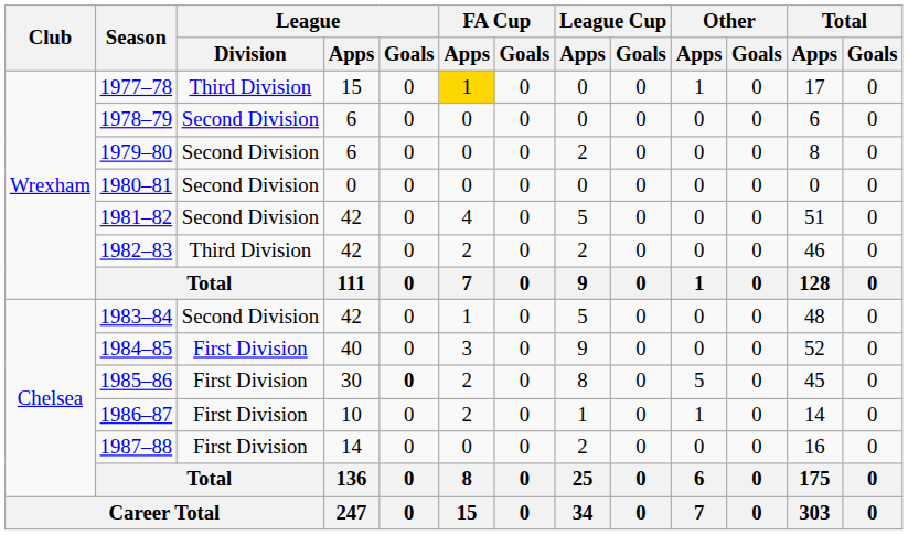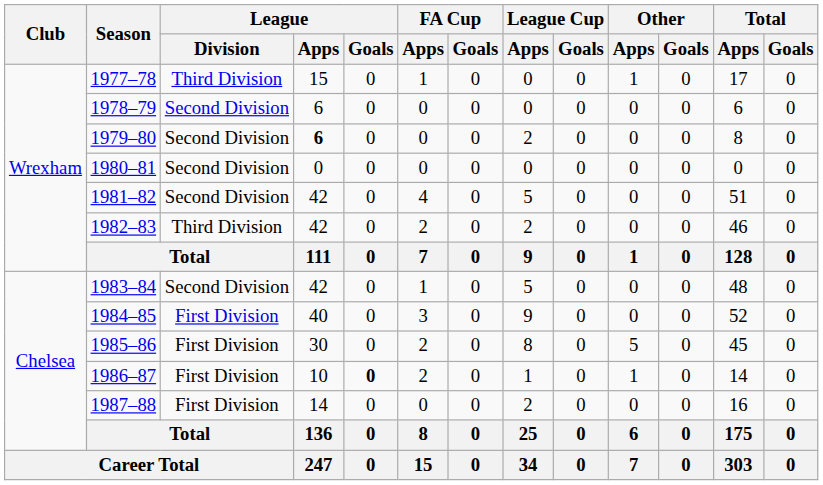1977–78 | FA Cup / Apps: gold background -> no background
1979–80 | League / Apps: normal -> bold
1985–86 | League / Goals: bold -> normal
1986–87 | League / Goals: normal -> bold
